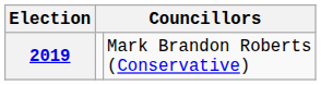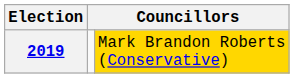2019 | column 3: no background -> gold background
